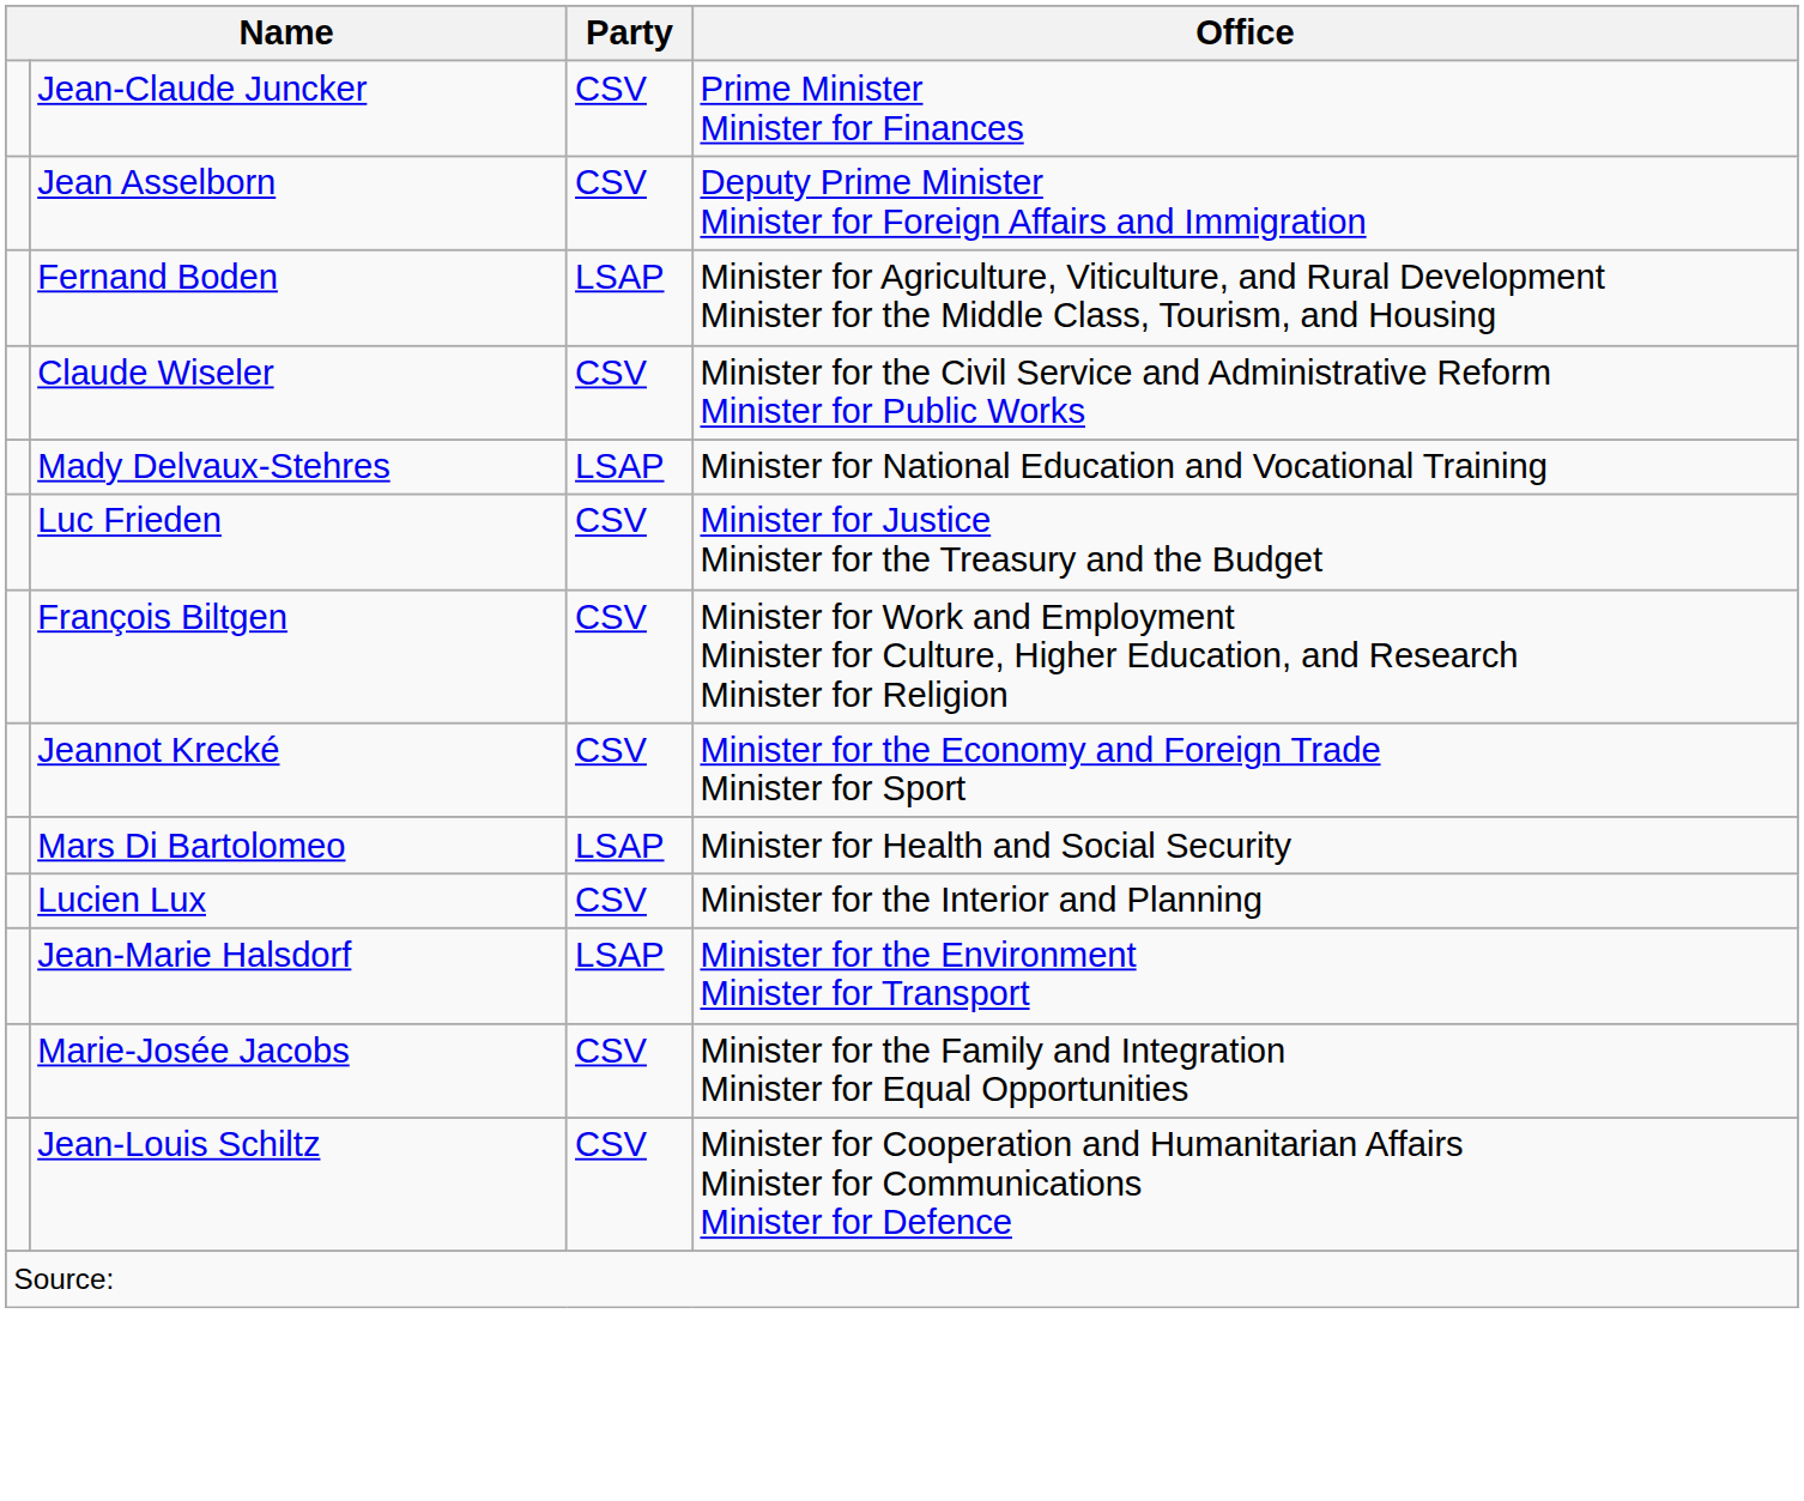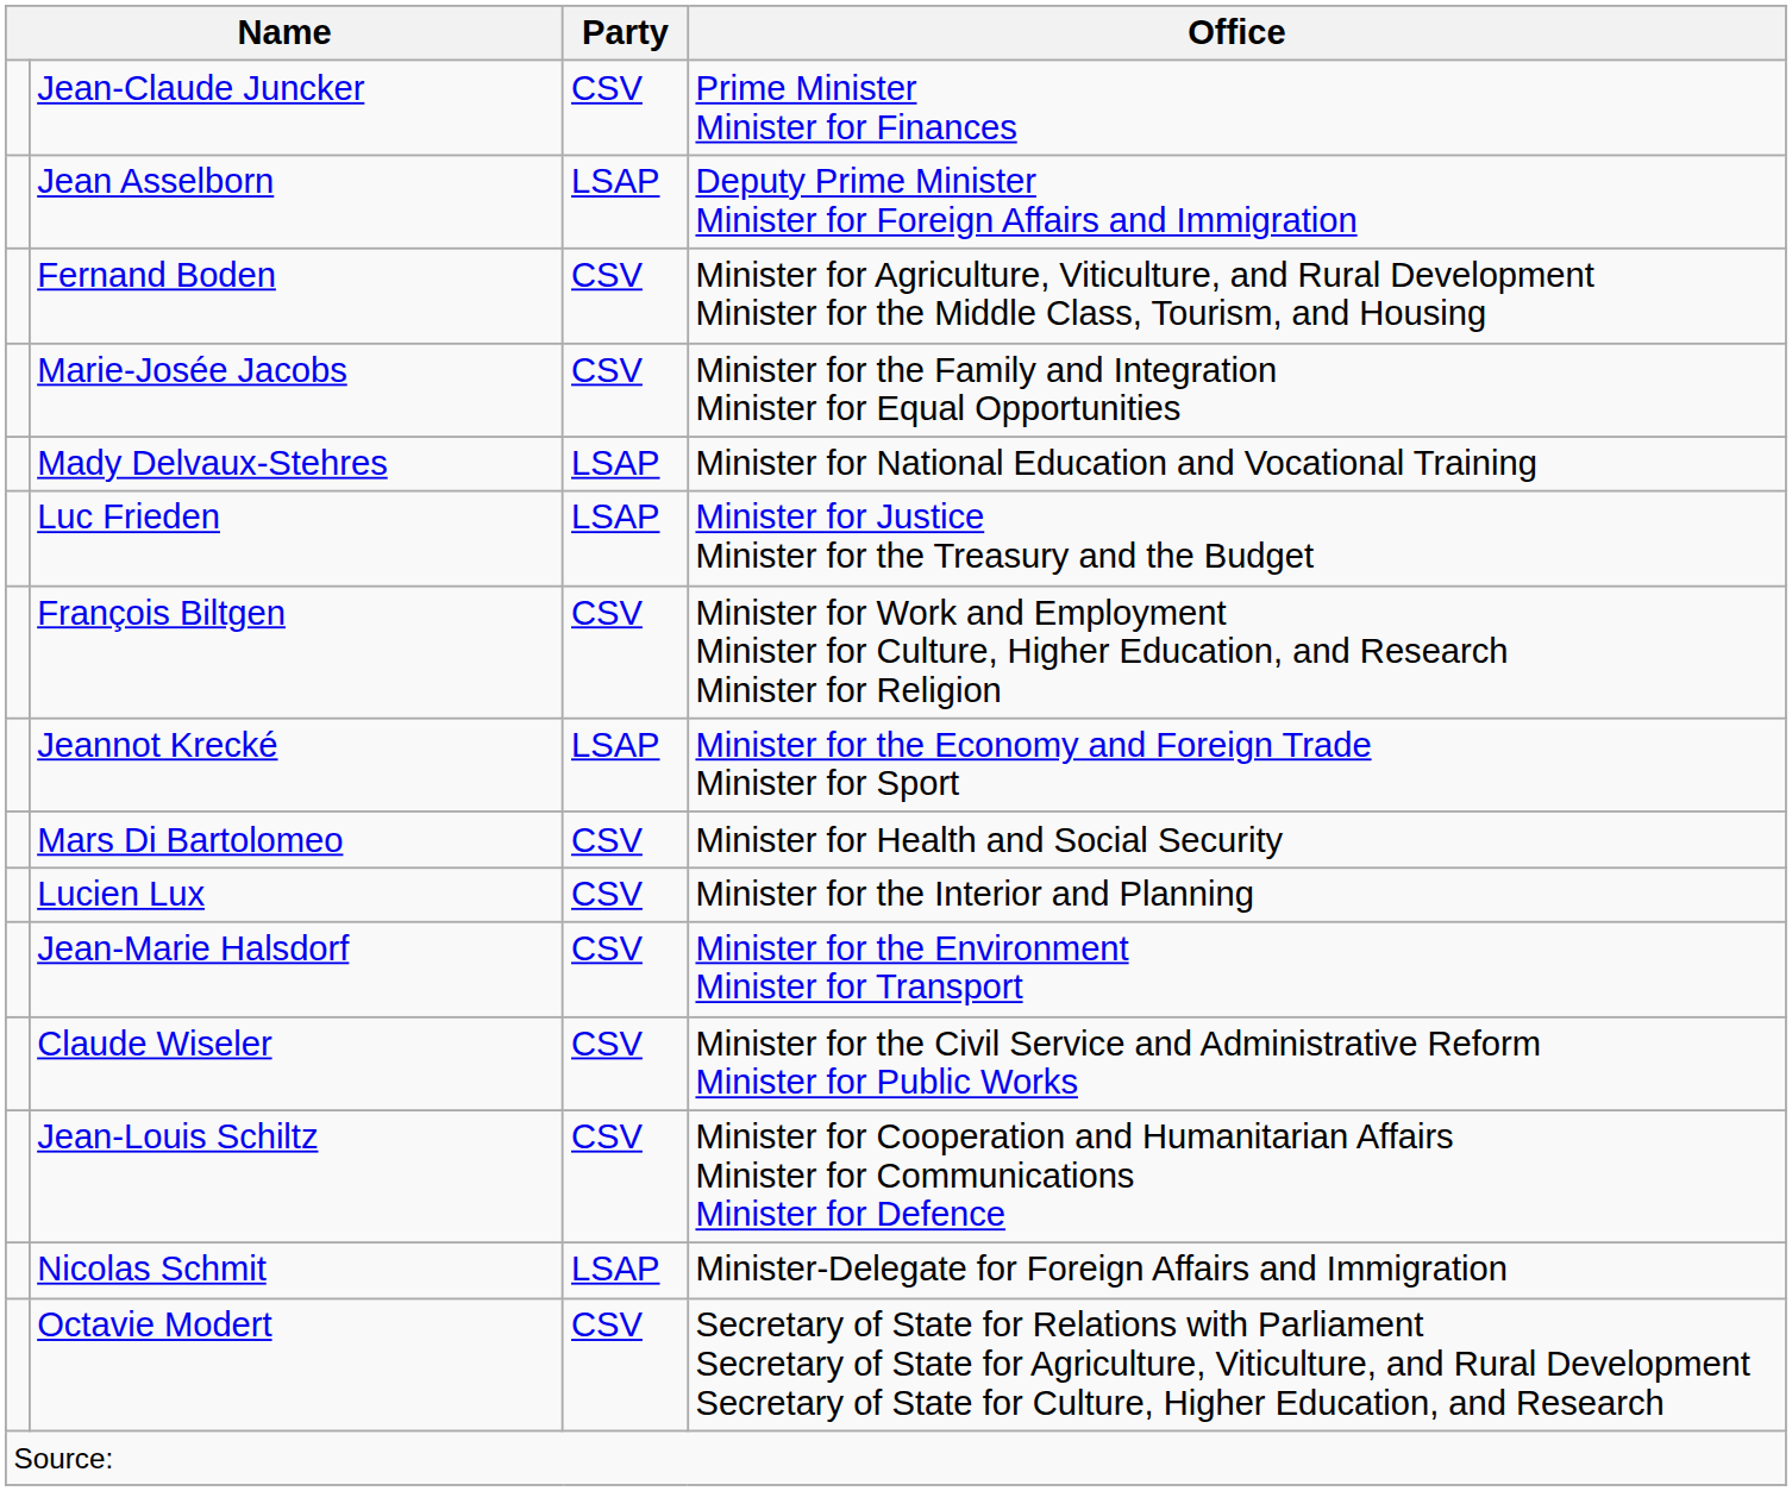Jean Asselborn | Party: CSV -> LSAP
Fernand Boden | Party: LSAP -> CSV
rows swapped: Marie-Josée Jacobs <-> Claude Wiseler
Luc Frieden | Party: CSV -> LSAP
Jeannot Krecké | Party: CSV -> LSAP
Mars Di Bartolomeo | Party: LSAP -> CSV
Jean-Marie Halsdorf | Party: LSAP -> CSV
+ row: Nicolas Schmit | LSAP | Minister-Delegate for Foreign Affairs and Immigration
+ row: Octavie Modert | CSV | Secretary of State for Relations with Parliament Secretary of State for Agriculture, Viticulture, and Rural Development Secretary of State for Culture, Higher Education, and Research
